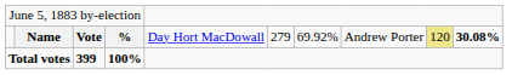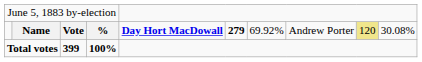row 2 | column 5: normal -> bold
row 2 | column 6: normal -> bold
row 2 | column 10: bold -> normal
